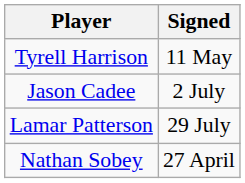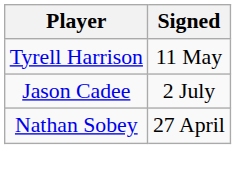- row: Lamar Patterson | 29 July
